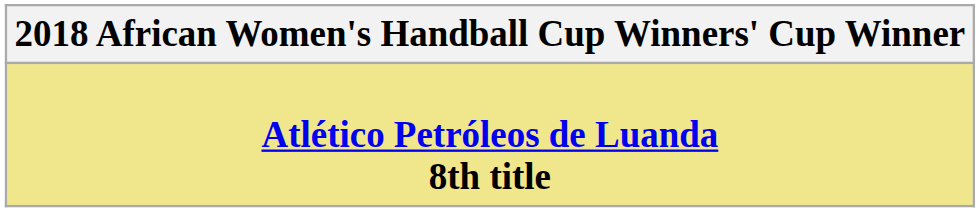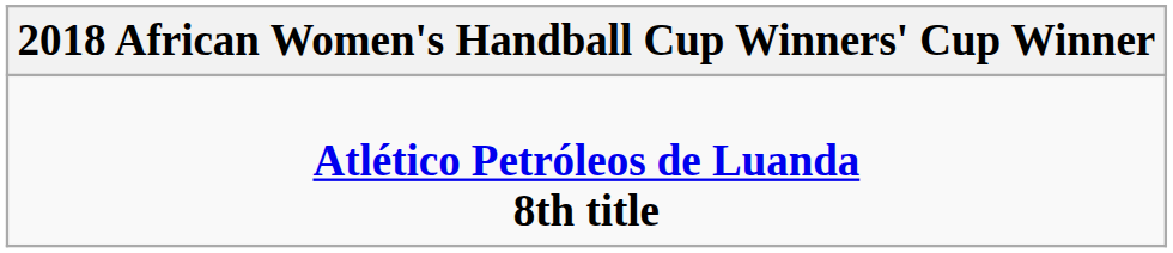row 2 | column 1: khaki background -> no background
